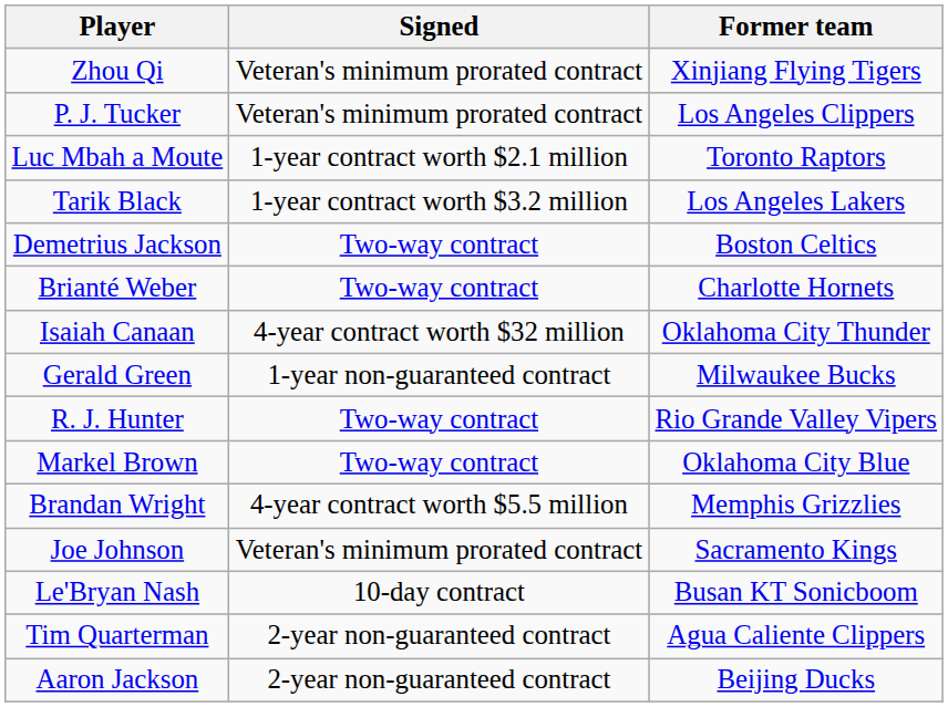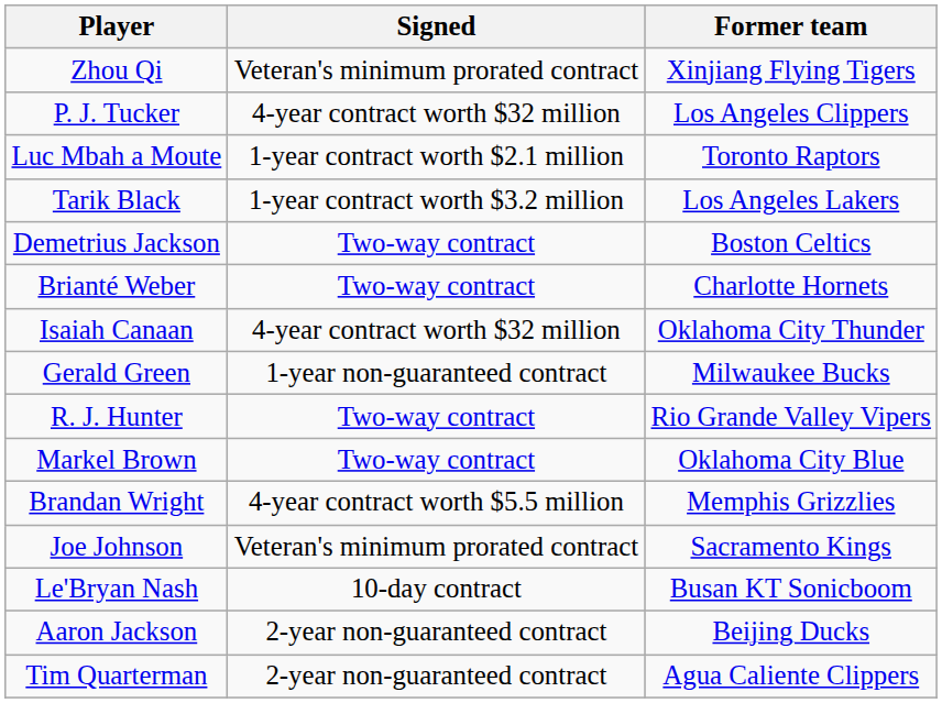P. J. Tucker | Signed: Veteran's minimum prorated contract -> 4-year contract worth $32 million
rows swapped: Tim Quarterman <-> Aaron Jackson
